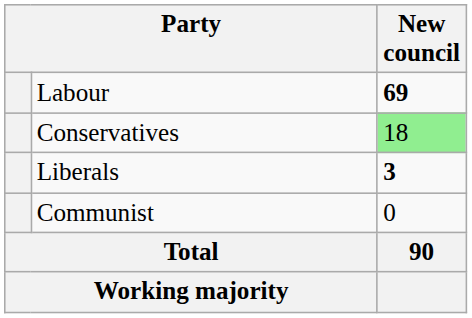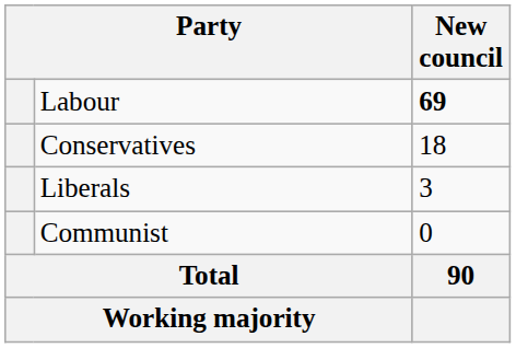Conservatives | New council: lightgreen background -> no background
Liberals | New council: bold -> normal
